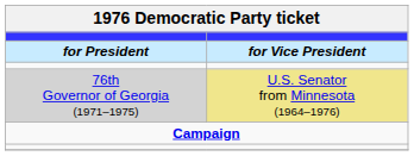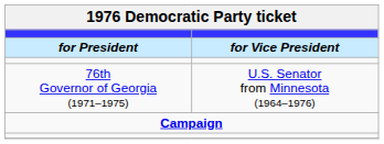76th Governor of Georgia (1971–1975) | column 1: lightgrey background -> no background
76th Governor of Georgia (1971–1975) | column 2: khaki background -> no background
